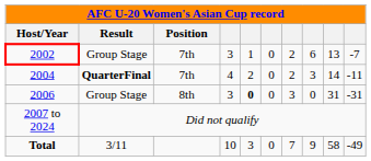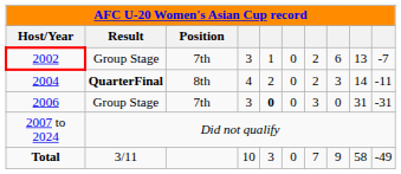2004 | Position: 7th -> 8th
2006 | Position: 8th -> 7th
